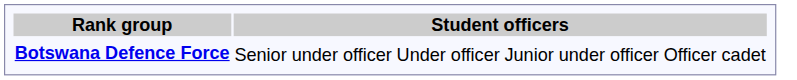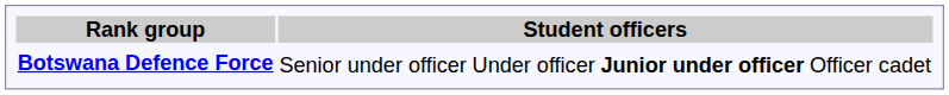Senior under officer | column 4: normal -> bold
